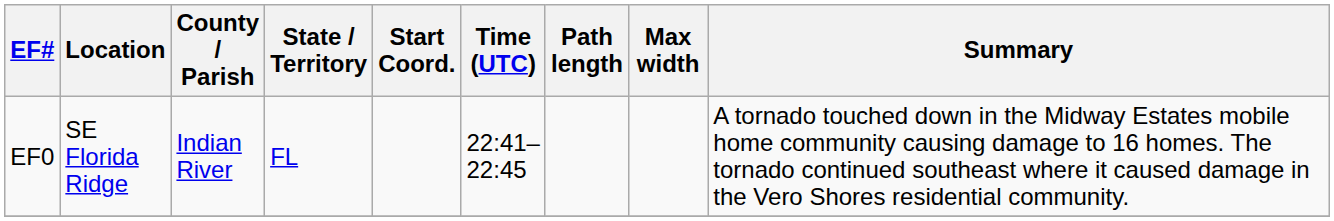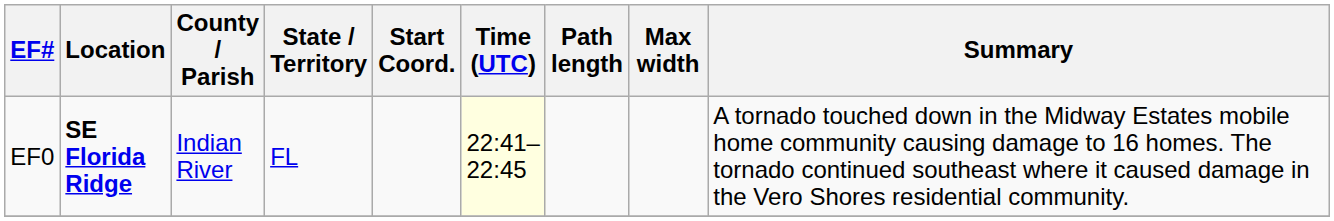EF0 | Location: normal -> bold
EF0 | Time (UTC): no background -> lightyellow background
